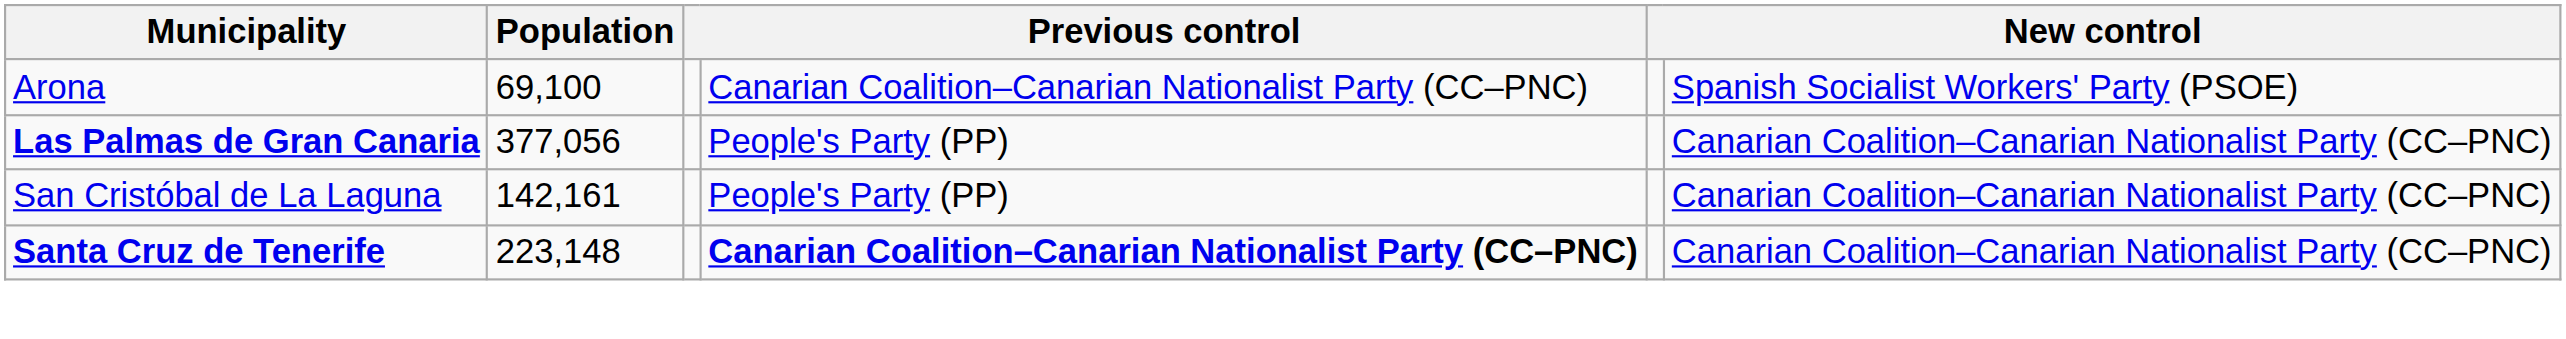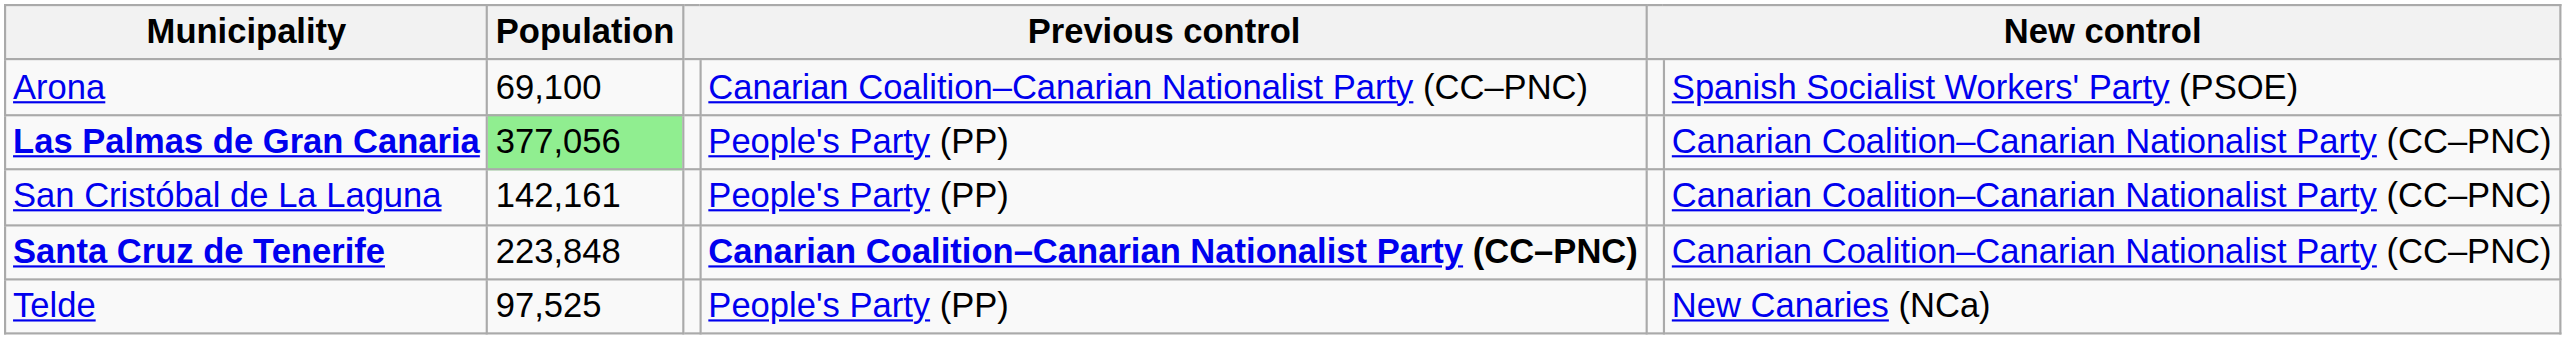Las Palmas de Gran Canaria | Population: no background -> lightgreen background
Santa Cruz de Tenerife | Population: 223,148 -> 223,848
+ row: Telde | 97,525 | People's Party (PP) | New Canaries (NCa)
